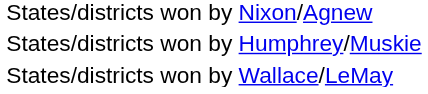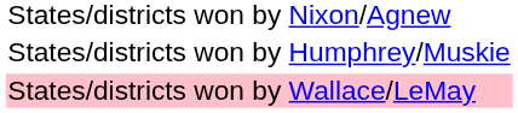row 3 | column 1: no background -> pink background
